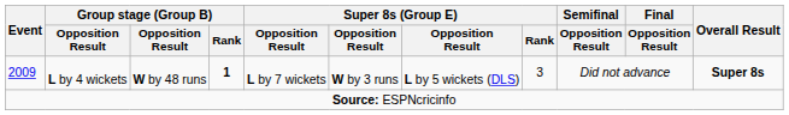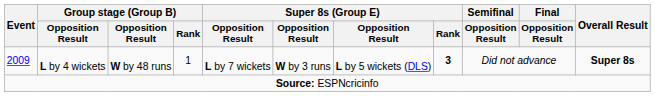2009 | Group stage (Group B) / Rank: bold -> normal
2009 | Super 8s (Group E) / Rank: normal -> bold
